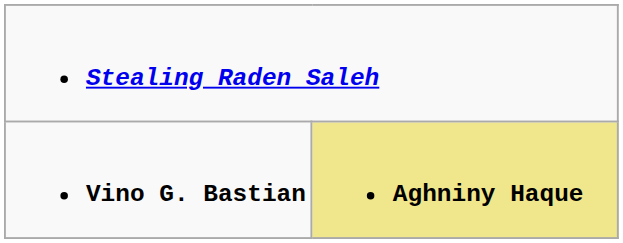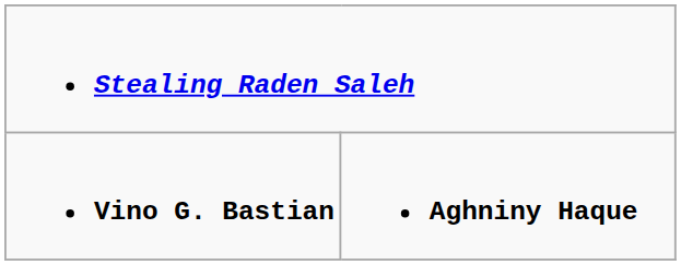Vino G. Bastian | column 2: khaki background -> no background
